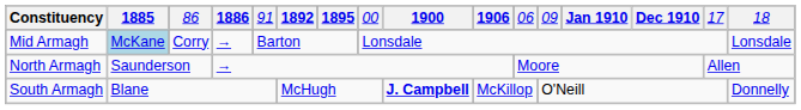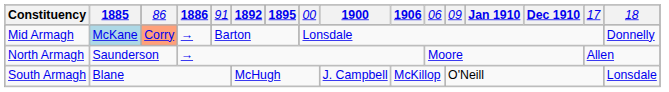Mid Armagh | 86: no background -> lightsalmon background
Mid Armagh | 18: Lonsdale -> Donnelly
South Armagh | 1900: bold -> normal
South Armagh | 18: Donnelly -> Lonsdale
